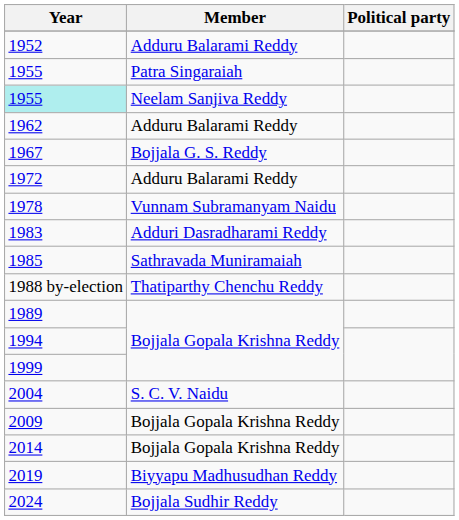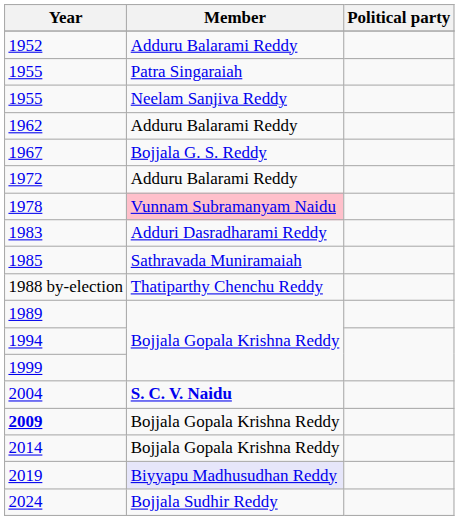1955 / Neelam Sanjiva Reddy | Year: paleturquoise background -> no background
1978 | Member: no background -> pink background
2004 | Member: normal -> bold
2009 | Year: normal -> bold
2019 | Member: no background -> lavender background
